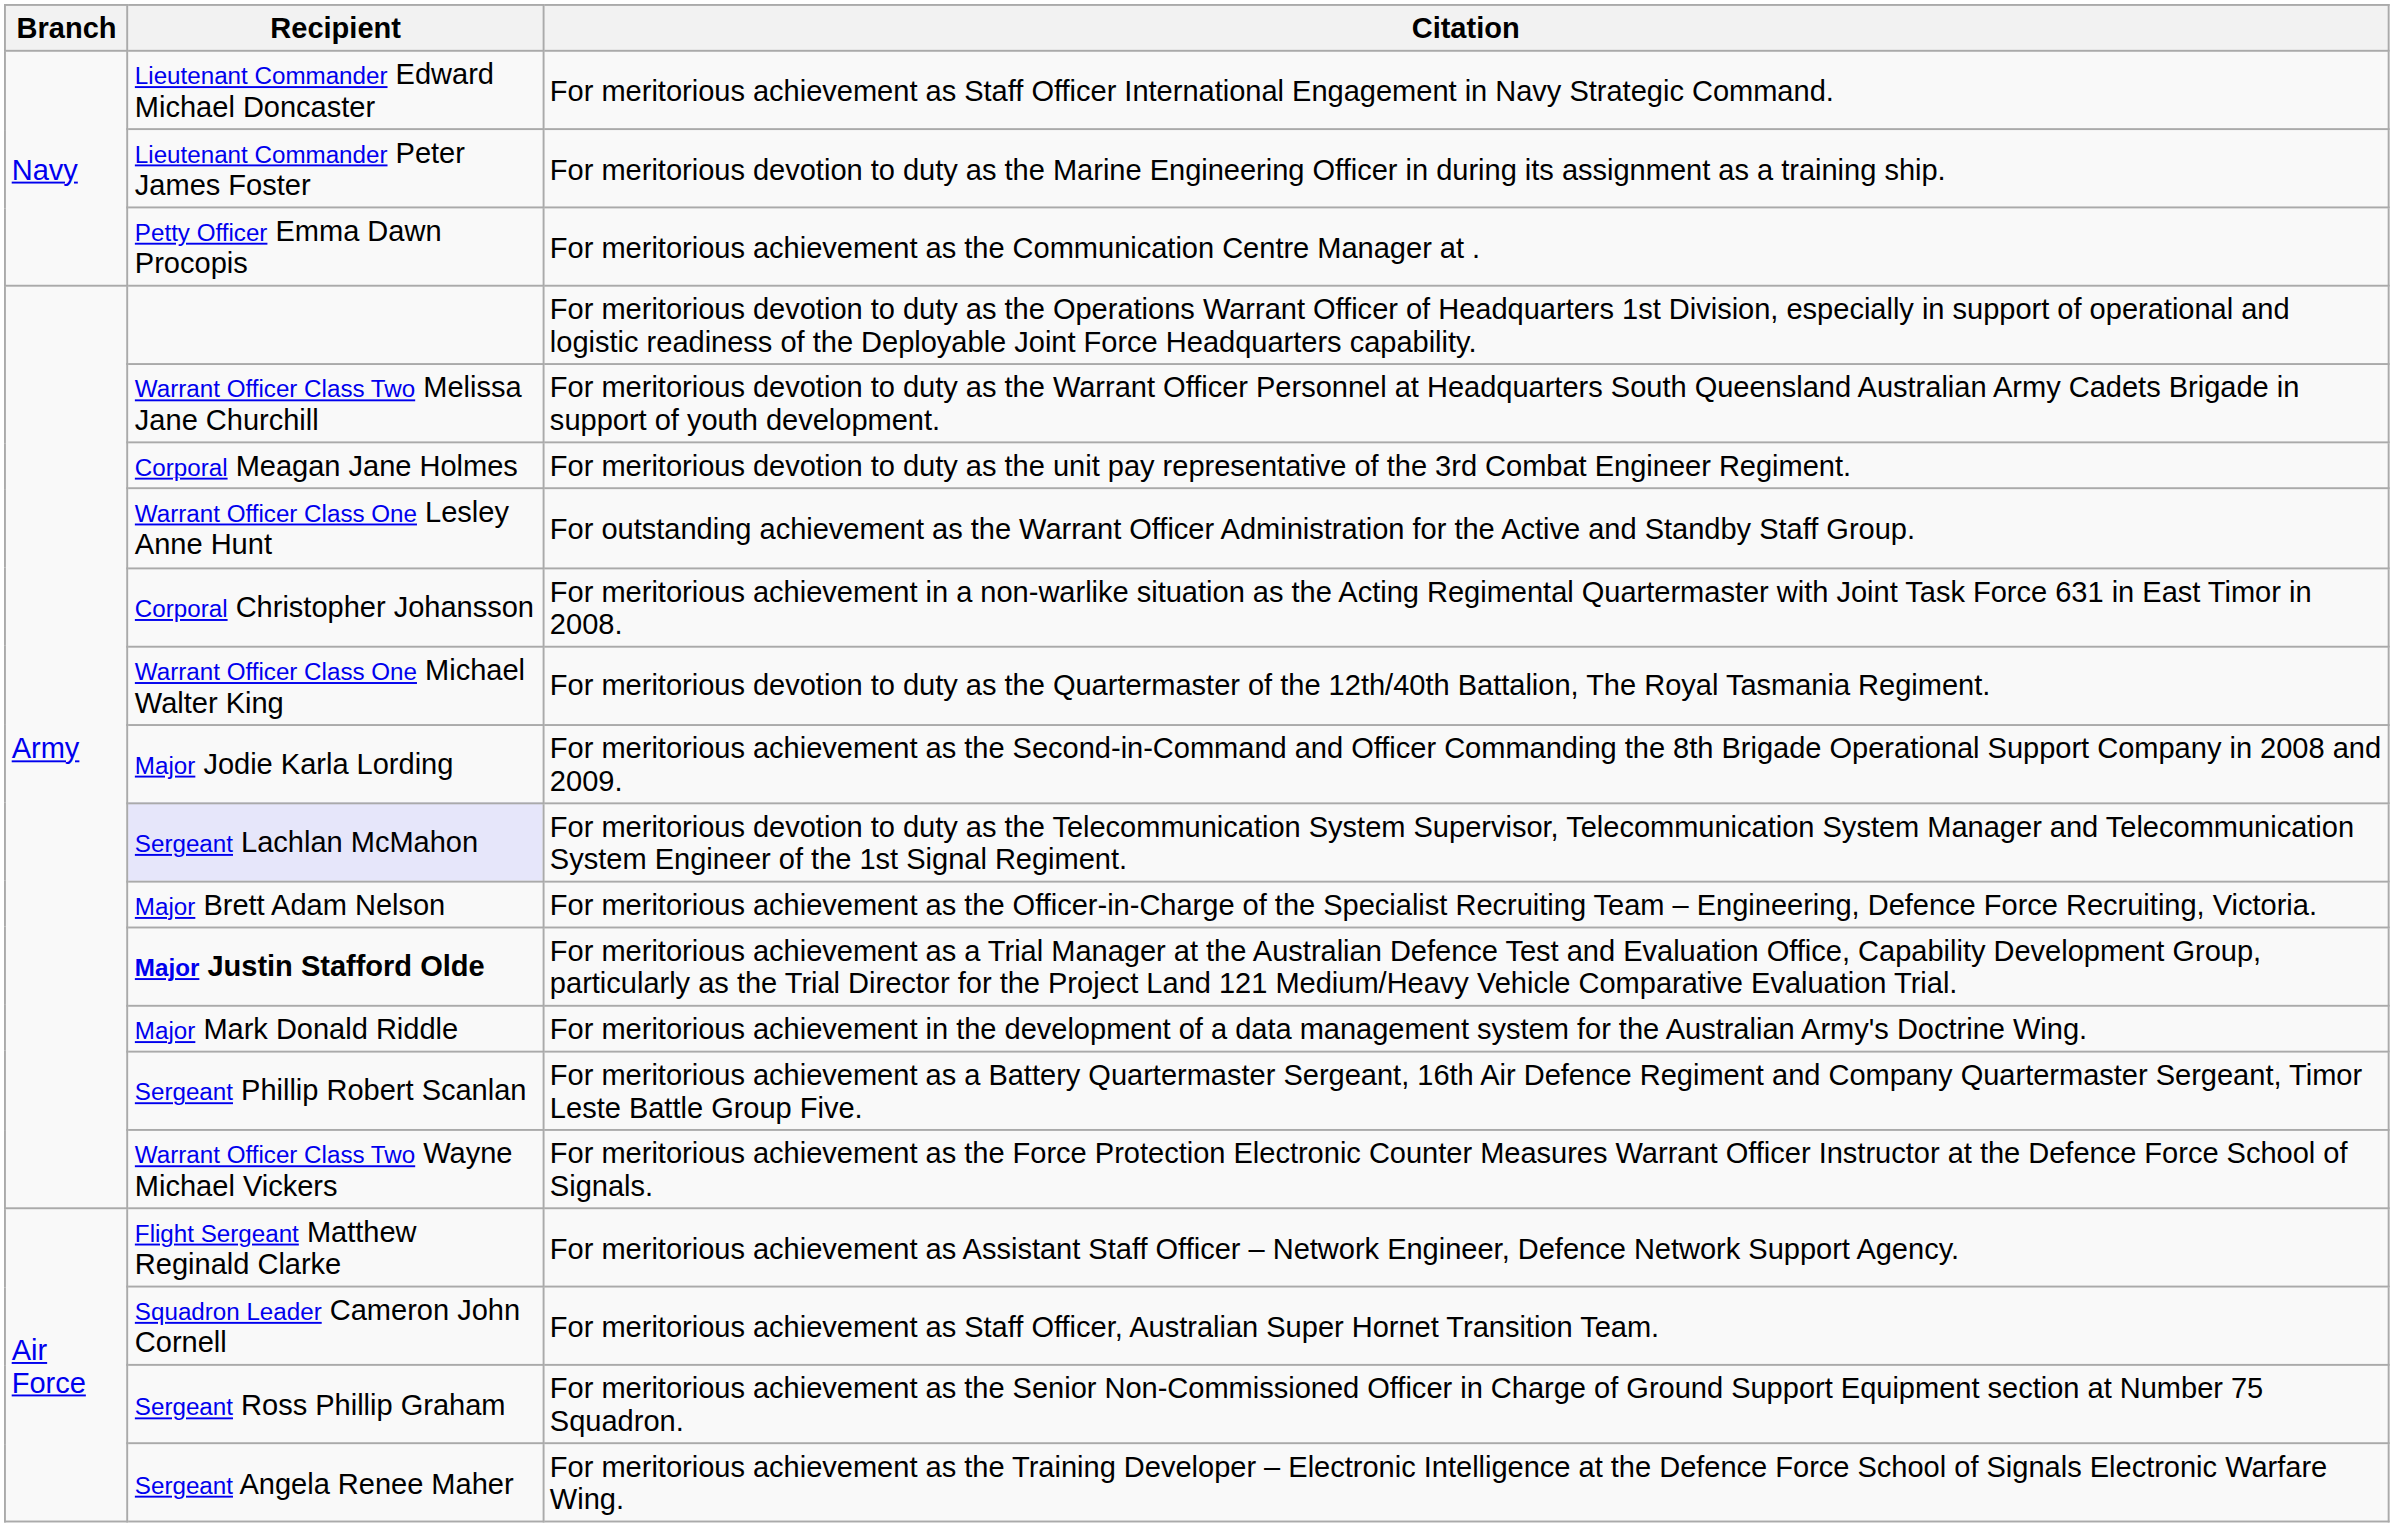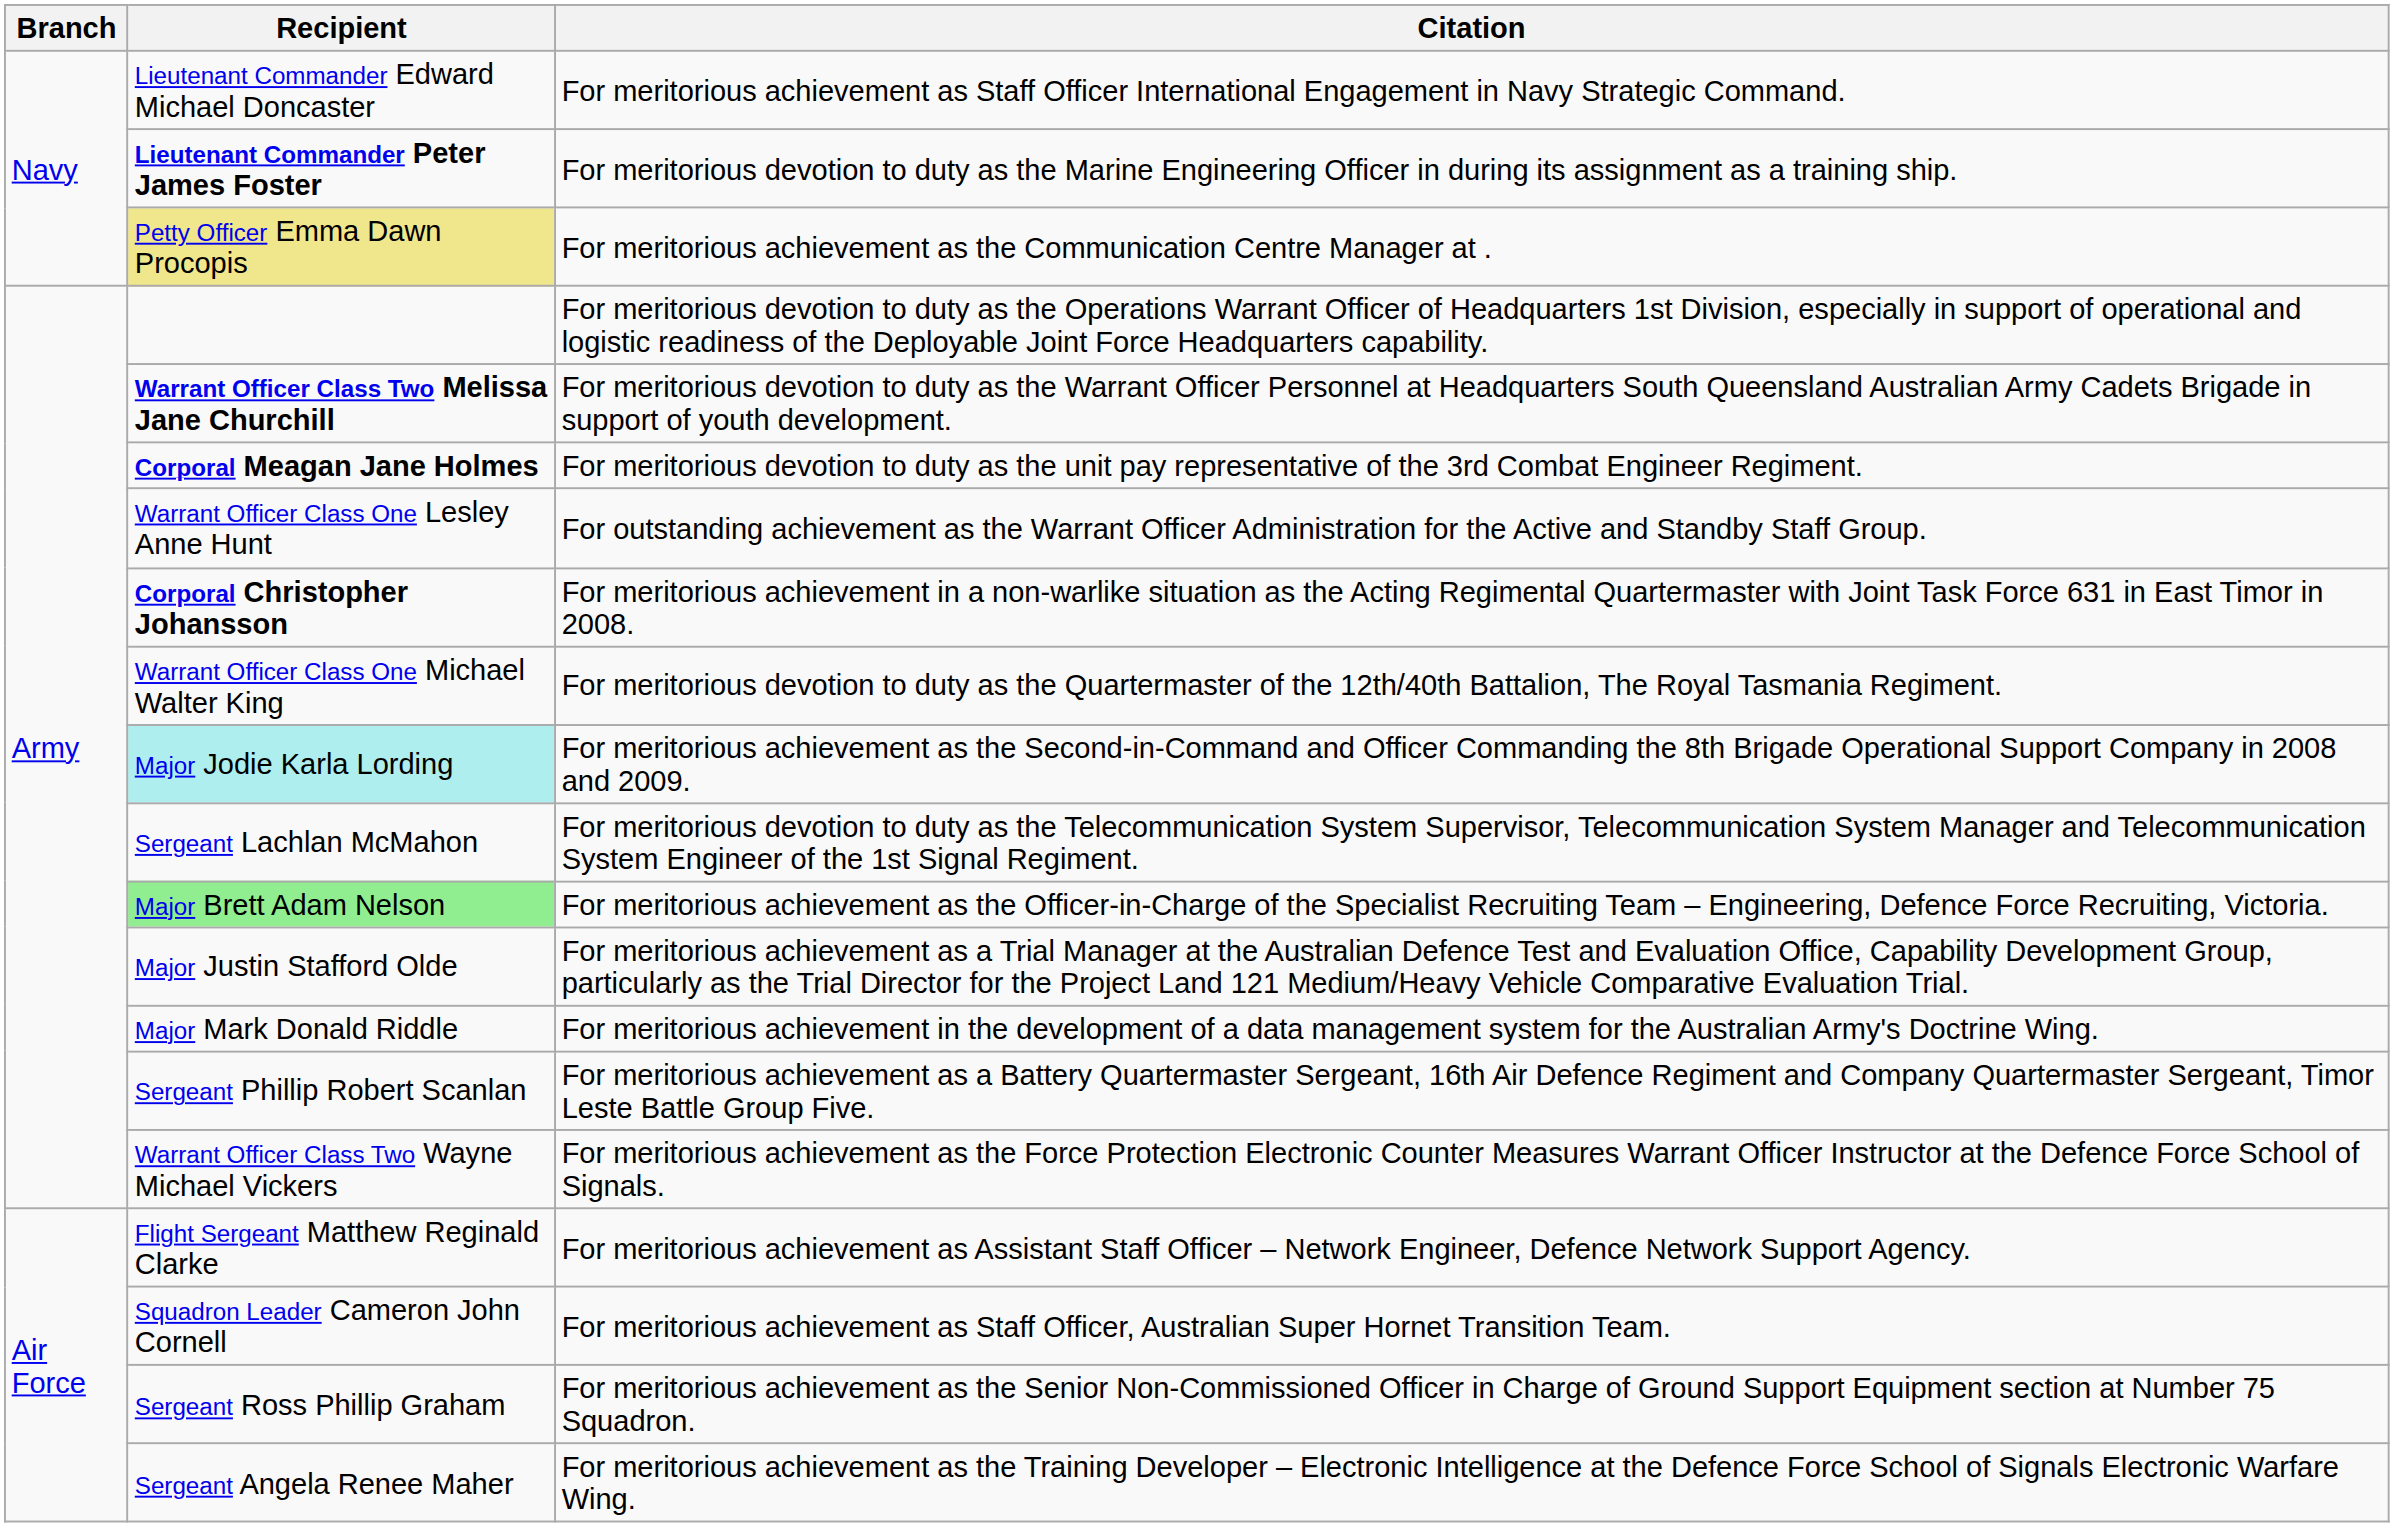Lieutenant Commander Peter James Foster | Recipient: normal -> bold
Petty Officer Emma Dawn Procopis | Recipient: no background -> khaki background
Warrant Officer Class Two Melissa Jane Churchill | Recipient: normal -> bold
Corporal Meagan Jane Holmes | Recipient: normal -> bold
Corporal Christopher Johansson | Recipient: normal -> bold
Major Jodie Karla Lording | Recipient: no background -> paleturquoise background
Sergeant Lachlan McMahon | Recipient: lavender background -> no background
Major Brett Adam Nelson | Recipient: no background -> lightgreen background
Major Justin Stafford Olde | Recipient: bold -> normal
